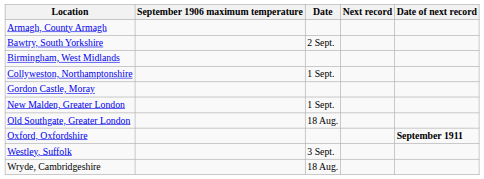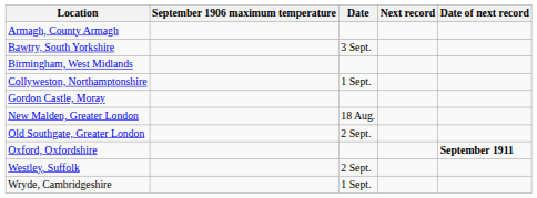Bawtry, South Yorkshire | Date: 2 Sept. -> 3 Sept.
New Malden, Greater London | Date: 1 Sept. -> 18 Aug.
Old Southgate, Greater London | Date: 18 Aug. -> 2 Sept.
Westley, Suffolk | Date: 3 Sept. -> 2 Sept.
Wryde, Cambridgeshire | Date: 18 Aug. -> 1 Sept.
